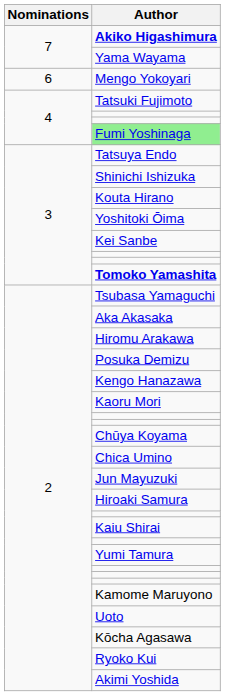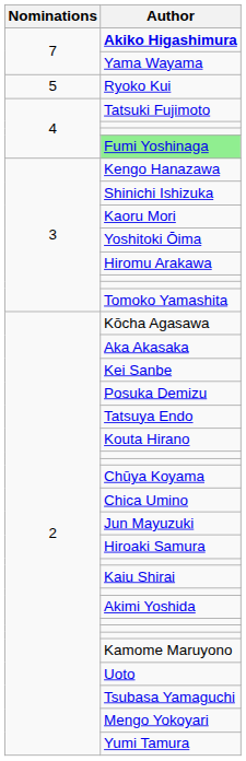row 4 | Nominations: 6 -> 5
row 4 | Author: Mengo Yokoyari -> Ryoko Kui
row 9 | Author: Tatsuya Endo -> Kengo Hanazawa
row 11 | Author: Kouta Hirano -> Kaoru Mori
row 13 | Author: Kei Sanbe -> Hiromu Arakawa
row 16 | Author: bold -> normal
row 17 | Author: Tsubasa Yamaguchi -> Kōcha Agasawa
row 19 | Author: Hiromu Arakawa -> Kei Sanbe
row 21 | Author: Kengo Hanazawa -> Tatsuya Endo
row 22 | Author: Kaoru Mori -> Kouta Hirano
row 32 | Author: Yumi Tamura -> Akimi Yoshida
row 38 | Author: Kōcha Agasawa -> Tsubasa Yamaguchi
row 39 | Author: Ryoko Kui -> Mengo Yokoyari
row 40 | Author: Akimi Yoshida -> Yumi Tamura
